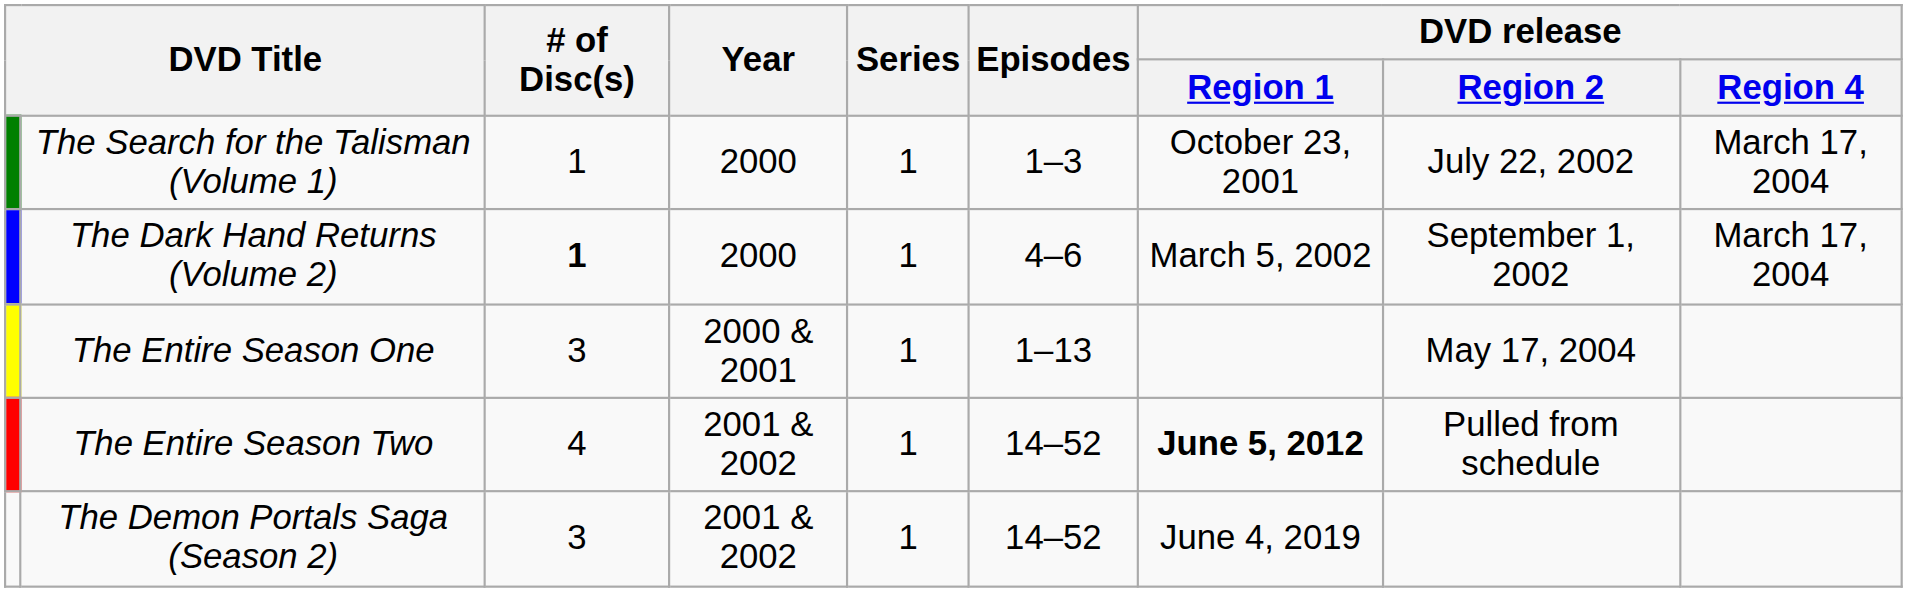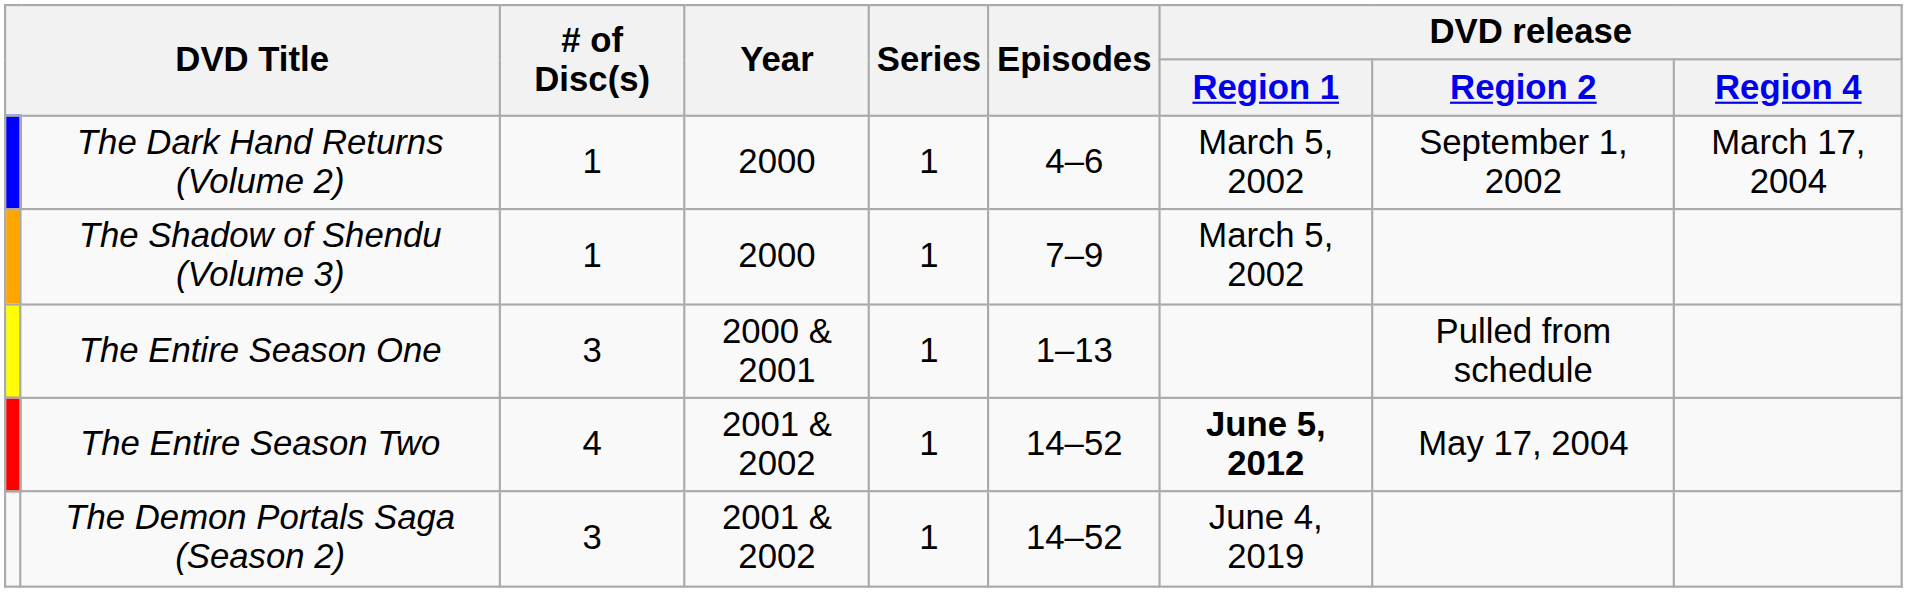- row: The Search for the Talisman (Volume 1) | 1 | 2000 | 1 | 1–3 | October 23, 2001 | July 22, 2002 | March 17, 2004
The Dark Hand Returns (Volume 2) | # of Disc(s): bold -> normal
+ row: The Shadow of Shendu (Volume 3) | 1 | 2000 | 1 | 7–9 | March 5, 2002
The Entire Season One | DVD release / Region 2: May 17, 2004 -> Pulled from schedule
The Entire Season Two | DVD release / Region 2: Pulled from schedule -> May 17, 2004
